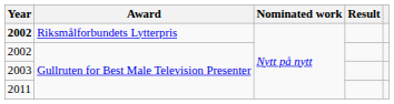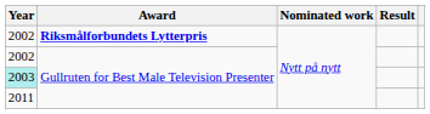2002 / Riksmålforbundets Lytterpris | Year: bold -> normal
2002 / Riksmålforbundets Lytterpris | Award: normal -> bold
2003 | Year: no background -> paleturquoise background
